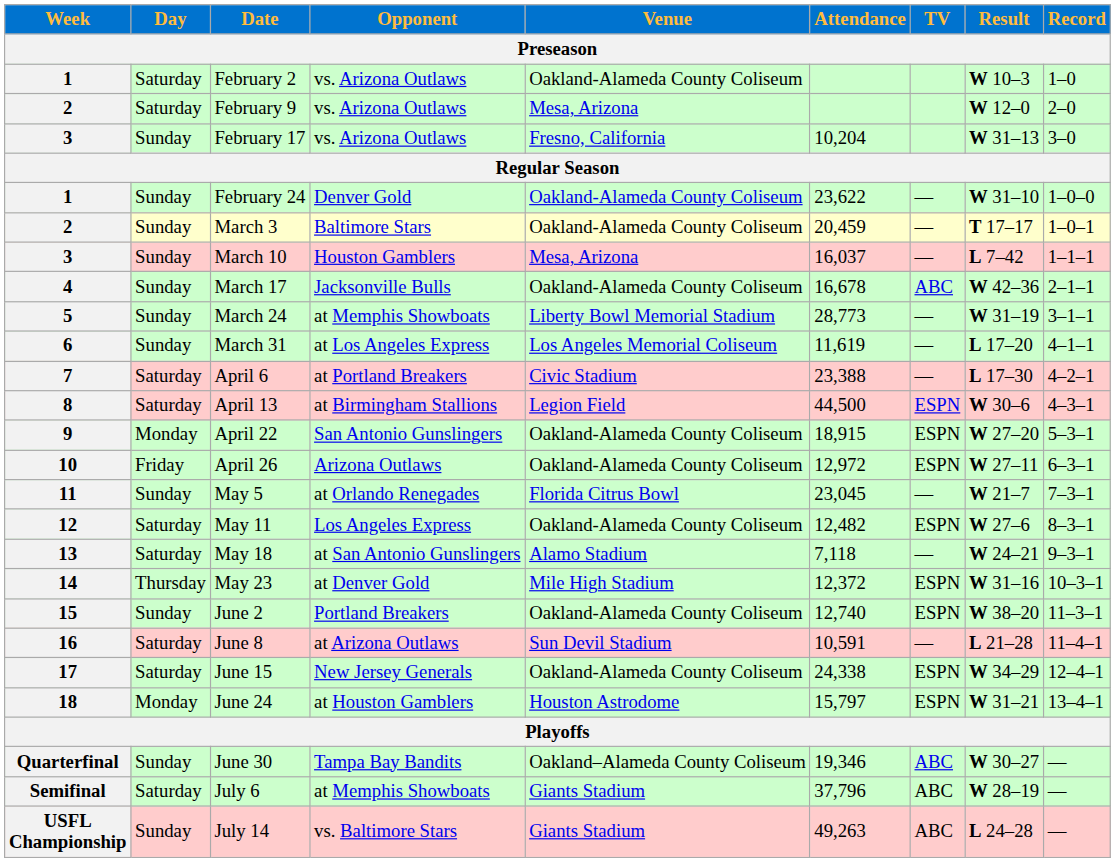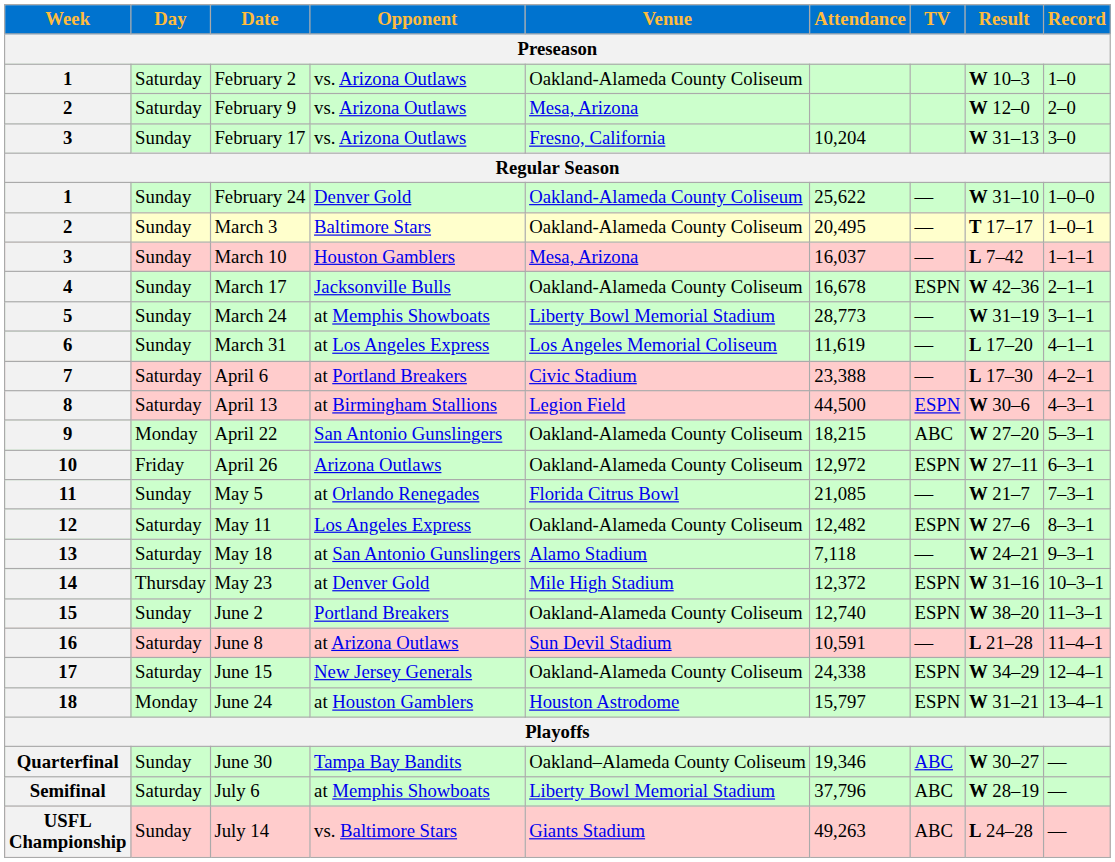February 24 | Attendance: 23,622 -> 25,622
March 3 | Attendance: 20,459 -> 20,495
March 17 | TV: ABC -> ESPN
April 22 | Attendance: 18,915 -> 18,215
April 22 | TV: ESPN -> ABC
May 5 | Attendance: 23,045 -> 21,085
July 6 | Venue: Giants Stadium -> Liberty Bowl Memorial Stadium
